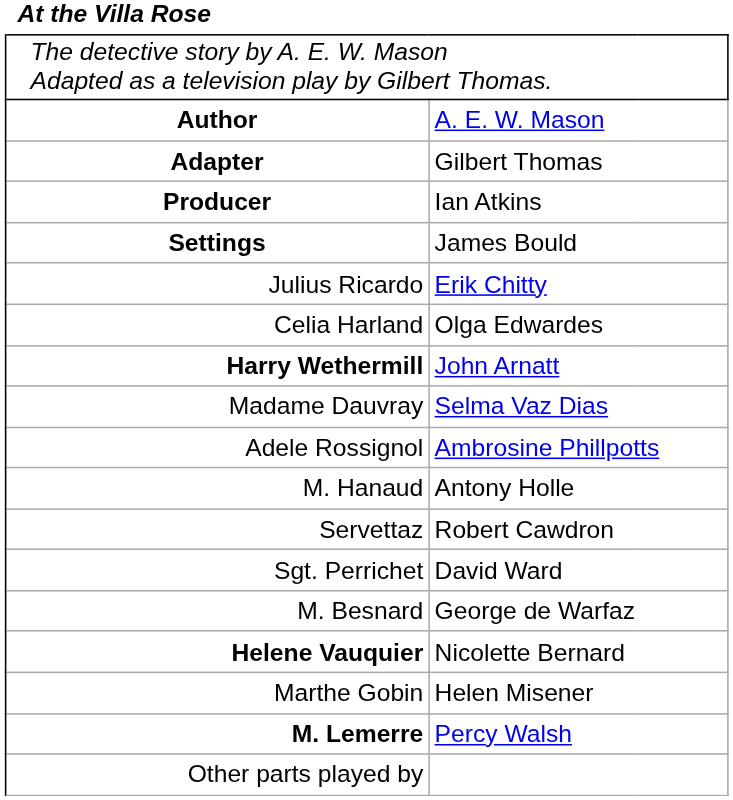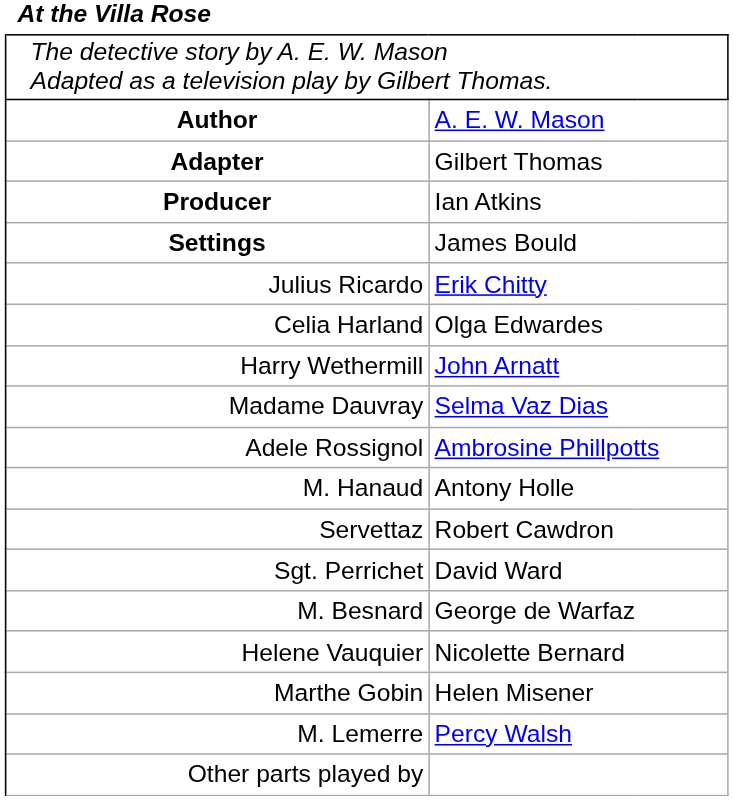Harry Wethermill | column 2: bold -> normal
Helene Vauquier | column 2: bold -> normal
M. Lemerre | column 2: bold -> normal
